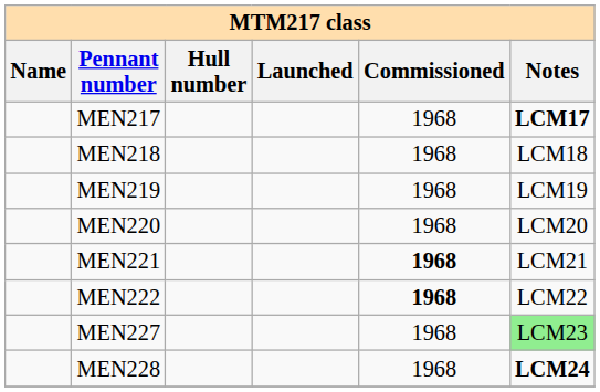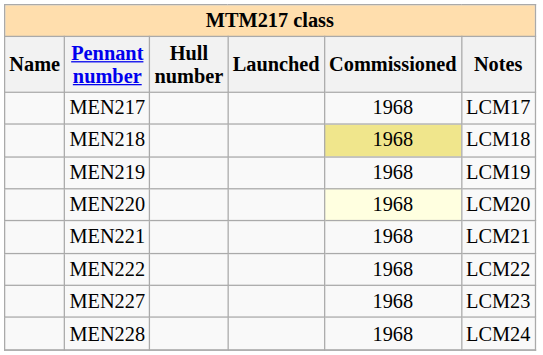MEN217 | Notes: bold -> normal
MEN218 | Commissioned: no background -> khaki background
MEN220 | Commissioned: no background -> lightyellow background
MEN221 | Commissioned: bold -> normal
MEN222 | Commissioned: bold -> normal
MEN227 | Notes: lightgreen background -> no background
MEN228 | Notes: bold -> normal
